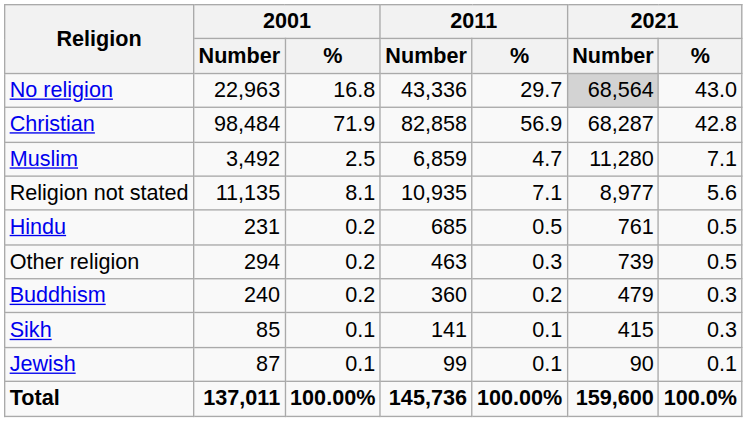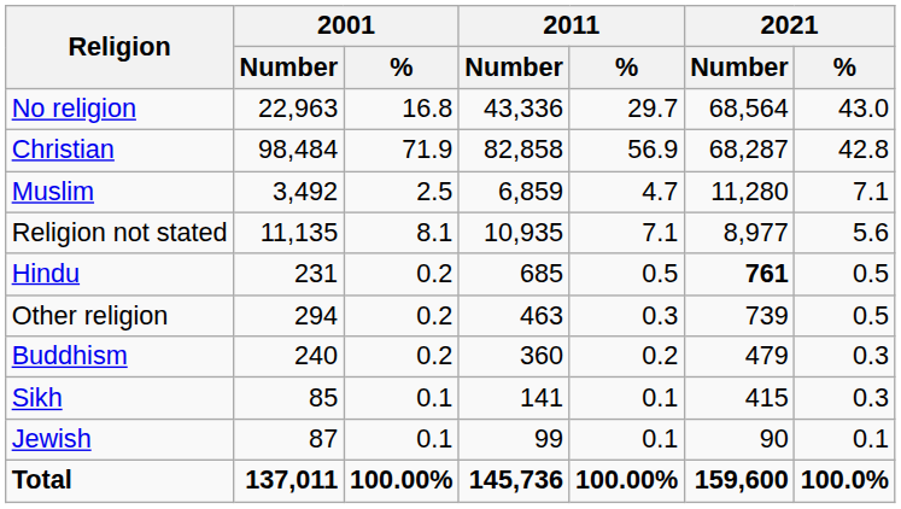No religion | 2021 / Number: lightgrey background -> no background
Hindu | 2021 / Number: normal -> bold
